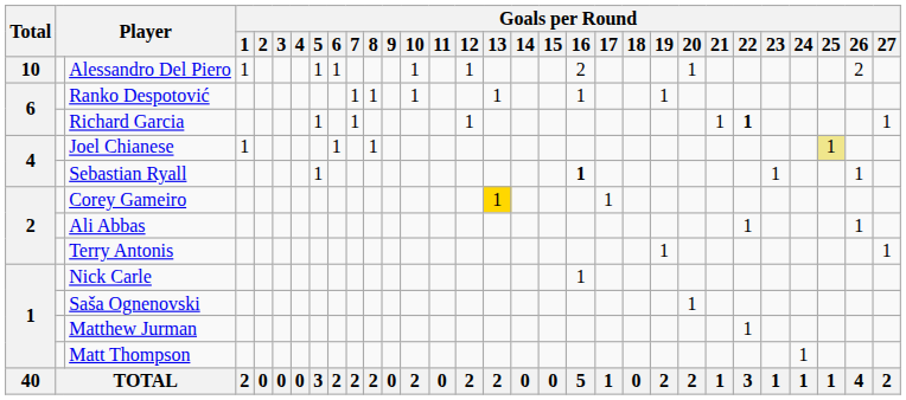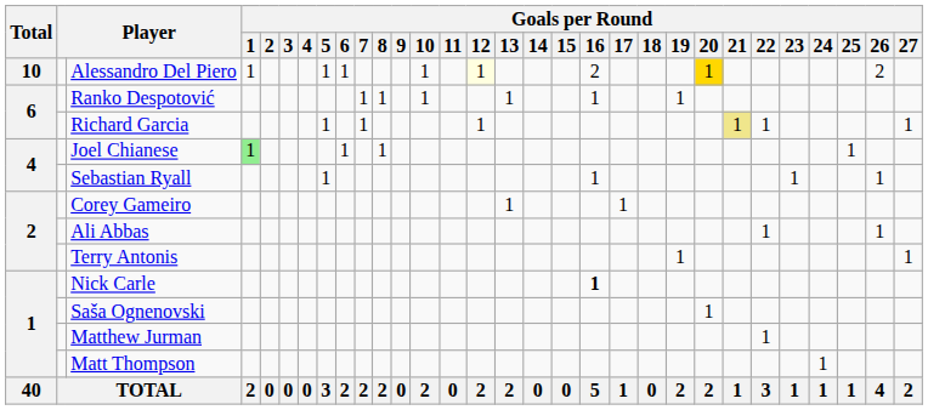Alessandro Del Piero | Goals per Round / 12: no background -> lightyellow background
Alessandro Del Piero | Goals per Round / 20: no background -> gold background
Richard Garcia | Goals per Round / 21: no background -> khaki background
Richard Garcia | Goals per Round / 22: bold -> normal
Joel Chianese | Goals per Round / 1: no background -> lightgreen background
Joel Chianese | Goals per Round / 25: khaki background -> no background
Sebastian Ryall | Goals per Round / 16: bold -> normal
Corey Gameiro | Goals per Round / 13: gold background -> no background
Nick Carle | Goals per Round / 16: normal -> bold
